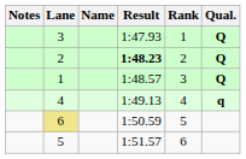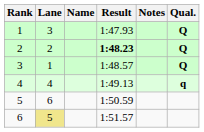columns swapped: Rank <-> Notes
row 6 | Lane: khaki background -> no background
row 7 | Lane: no background -> khaki background
